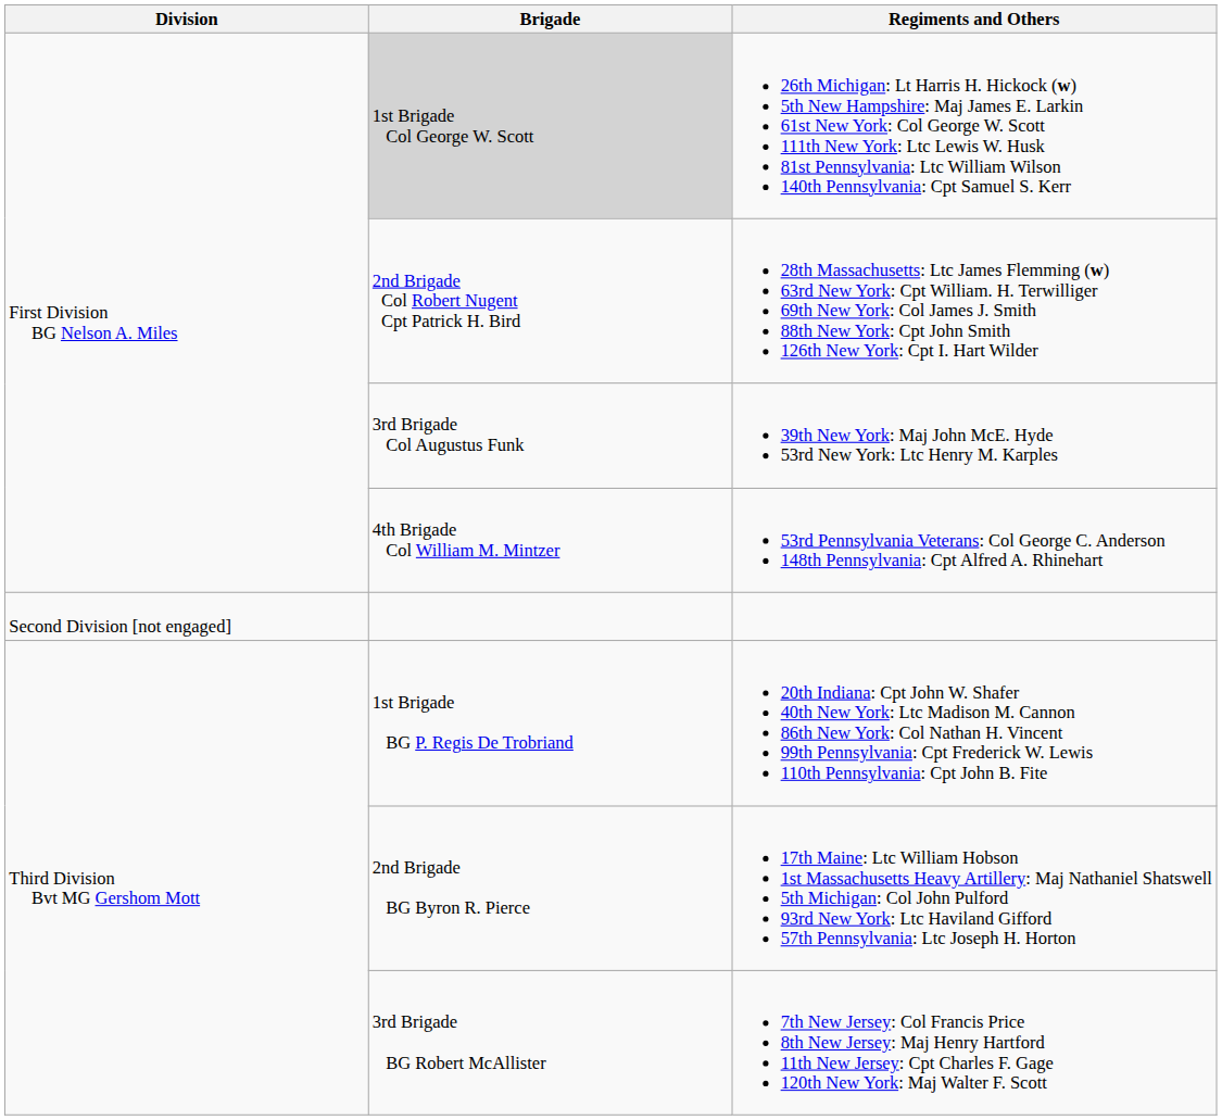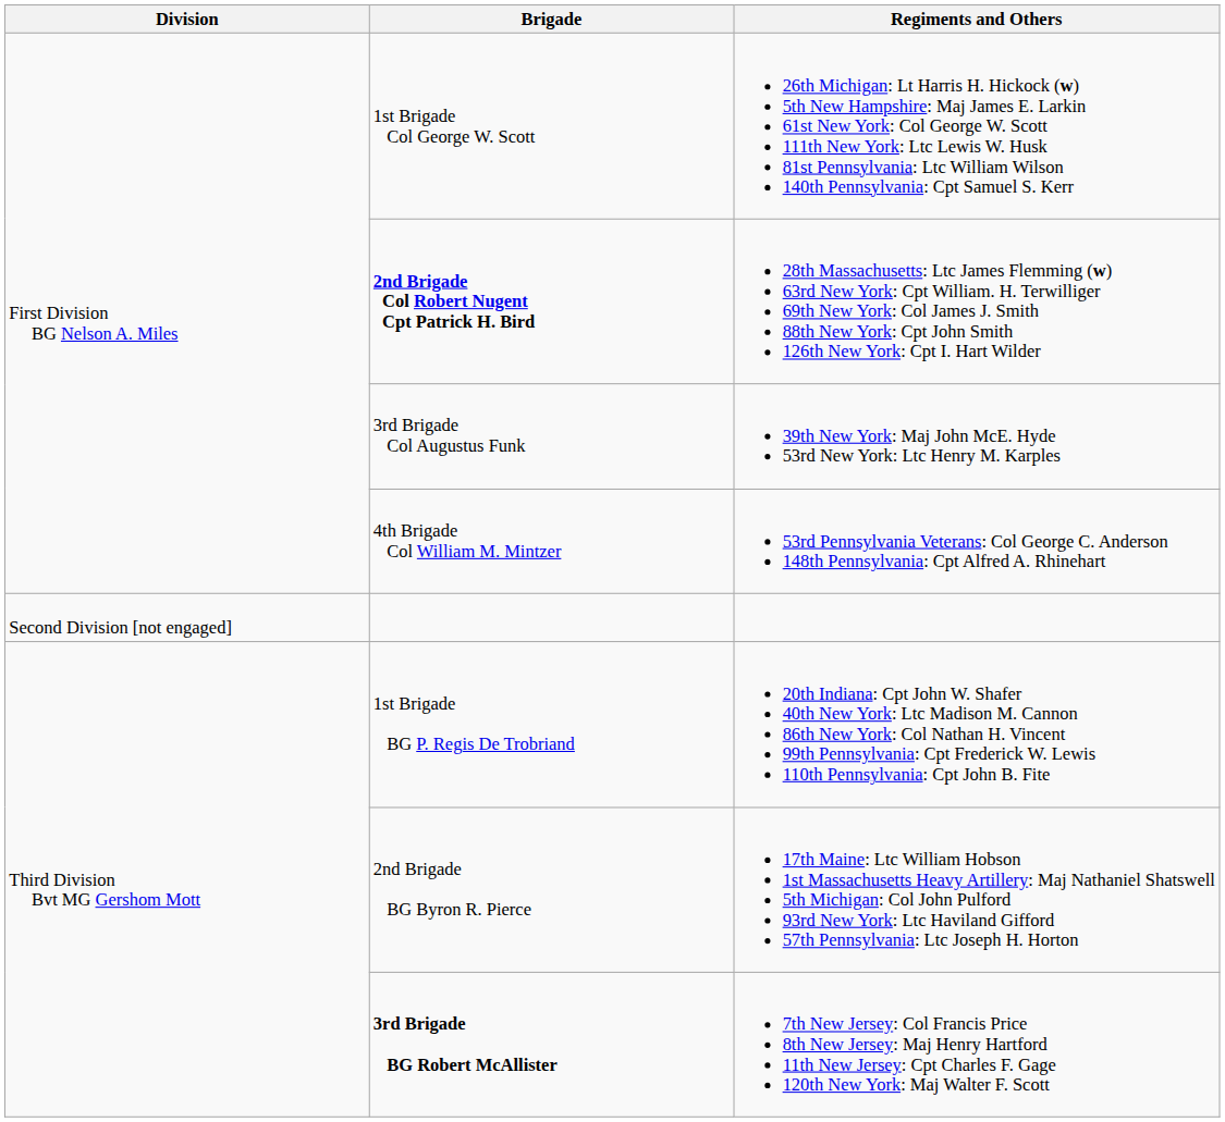1st Brigade Col George W. Scott | Brigade: lightgrey background -> no background
2nd Brigade Col Robert Nugent Cpt Patrick H. Bird | Brigade: normal -> bold
3rd Brigade BG Robert McAllister | Brigade: normal -> bold
